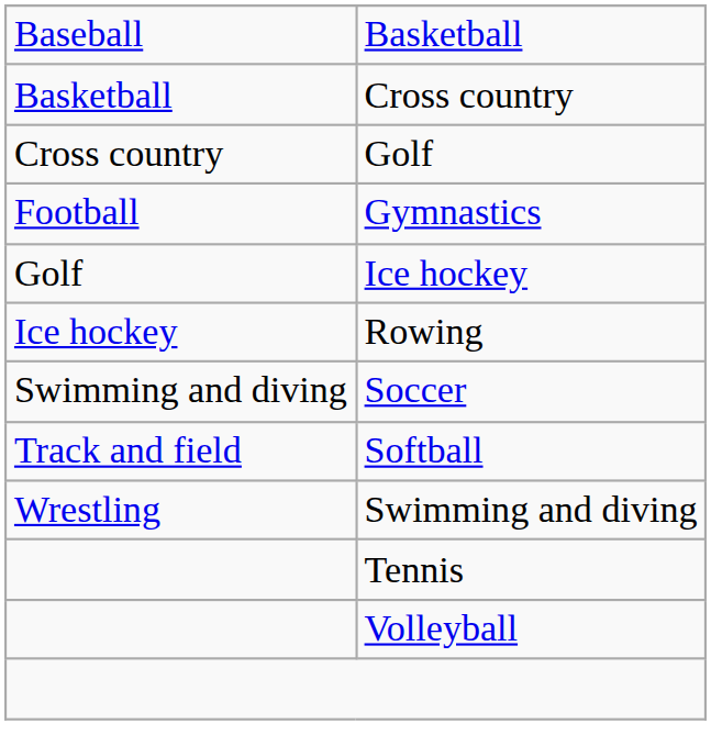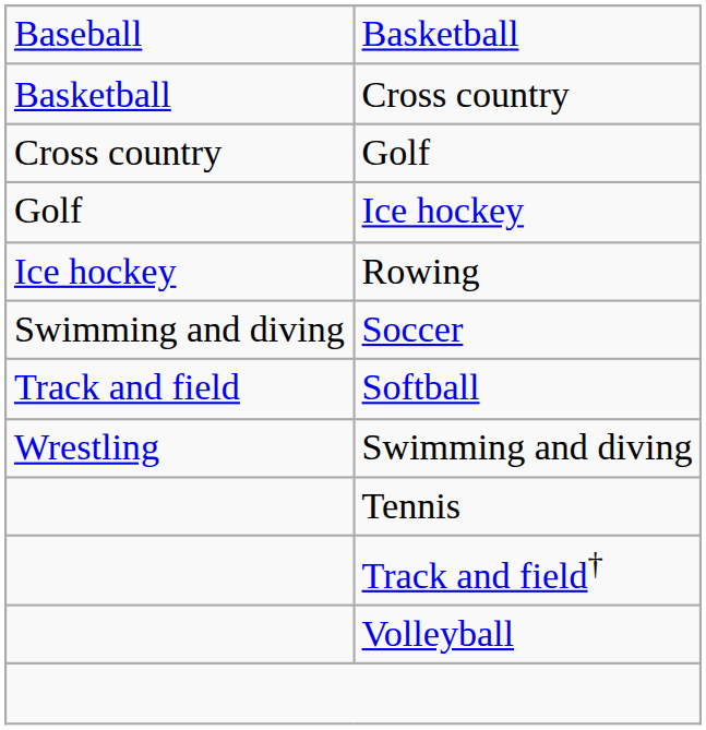- row: Football | Gymnastics
+ row: Track and field†
